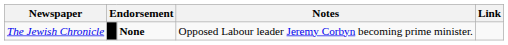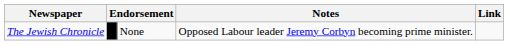The Jewish Chronicle | column 3: bold -> normal
